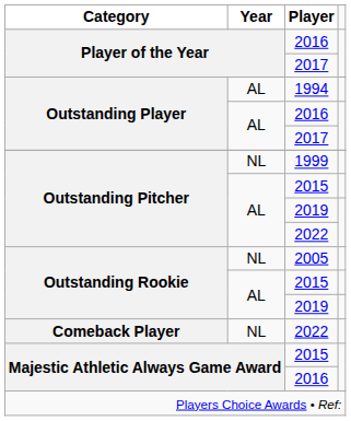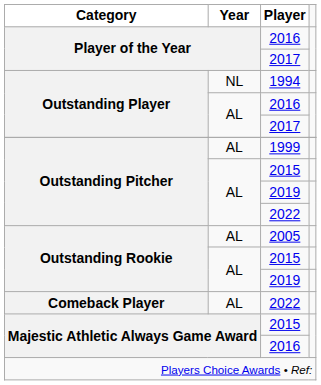1994 | Year: AL -> NL
1999 | Year: NL -> AL
2005 | Year: NL -> AL
Comeback Player / 2022 | Year: NL -> AL
